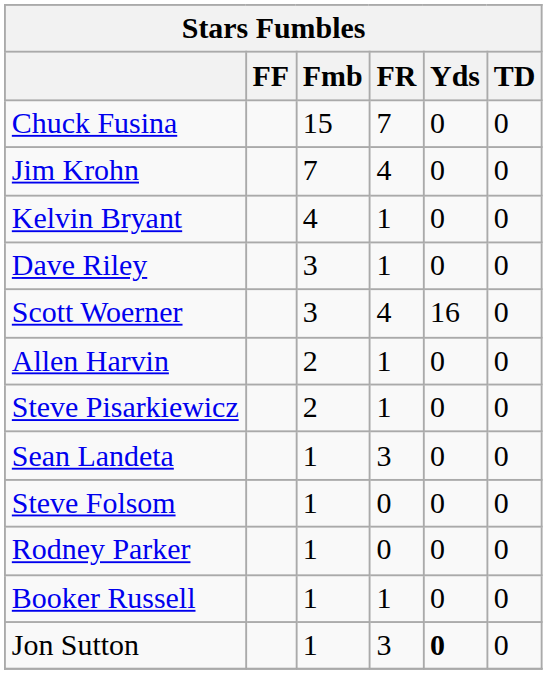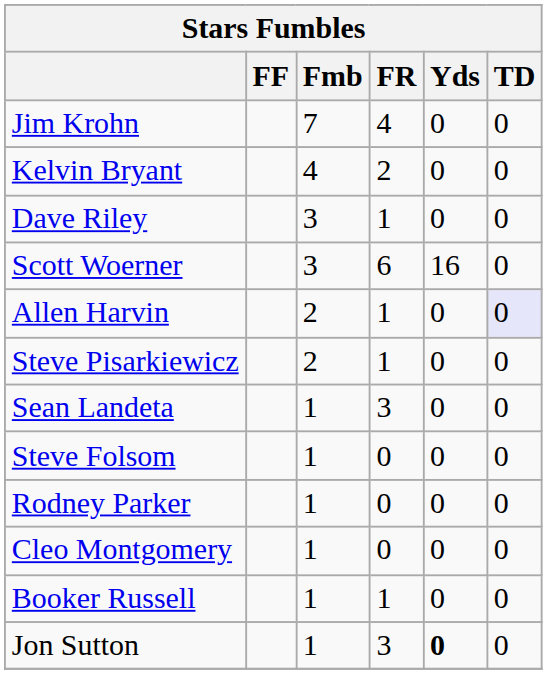- row: Chuck Fusina | 15 | 7 | 0 | 0
Kelvin Bryant | FR: 1 -> 2
Scott Woerner | FR: 4 -> 6
Allen Harvin | TD: no background -> lavender background
+ row: Cleo Montgomery | 1 | 0 | 0 | 0
